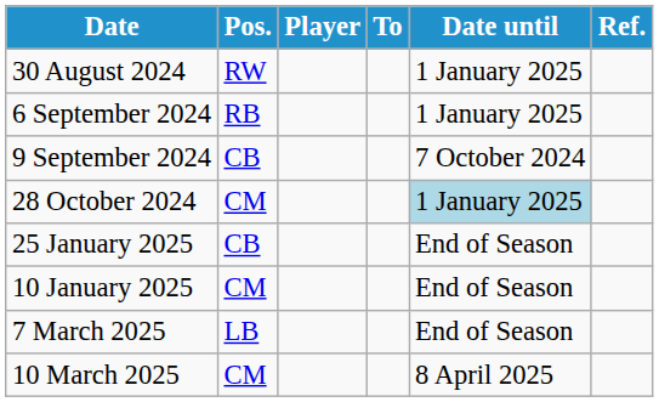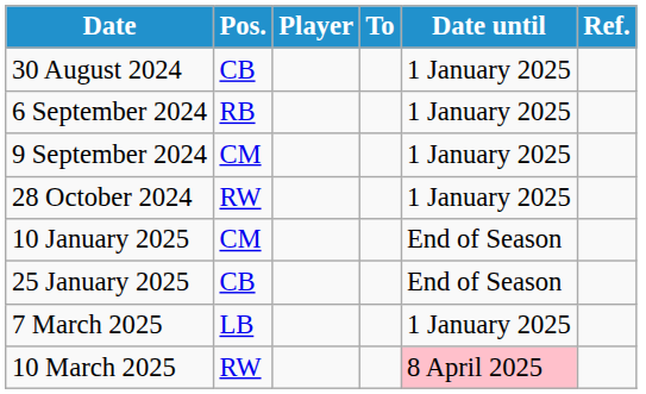30 August 2024 | Pos.: RW -> CB
9 September 2024 | Pos.: CB -> CM
9 September 2024 | Date until: 7 October 2024 -> 1 January 2025
28 October 2024 | Pos.: CM -> RW
28 October 2024 | Date until: lightblue background -> no background
rows swapped: 10 January 2025 <-> 25 January 2025
7 March 2025 | Date until: End of Season -> 1 January 2025
10 March 2025 | Pos.: CM -> RW
10 March 2025 | Date until: no background -> pink background
